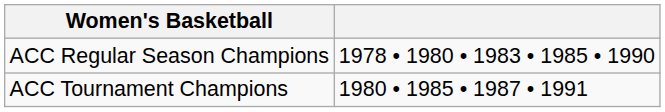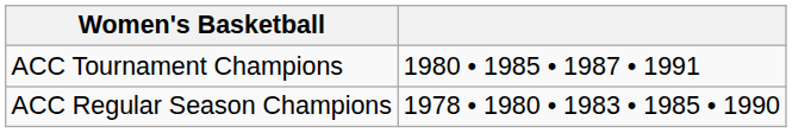rows swapped: ACC Regular Season Champions <-> ACC Tournament Champions
